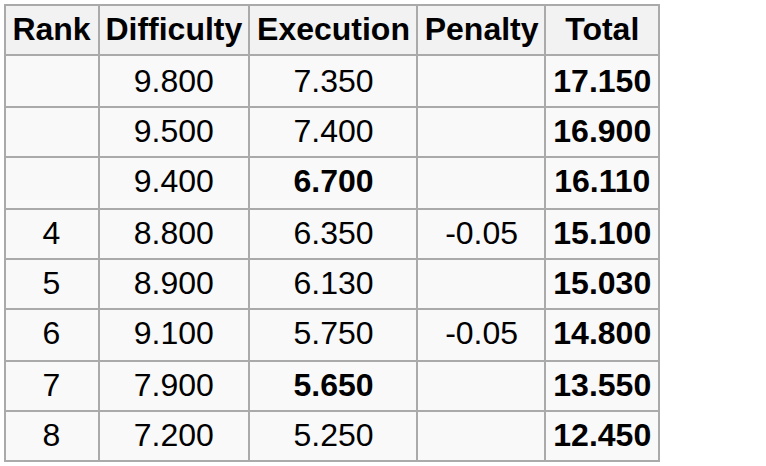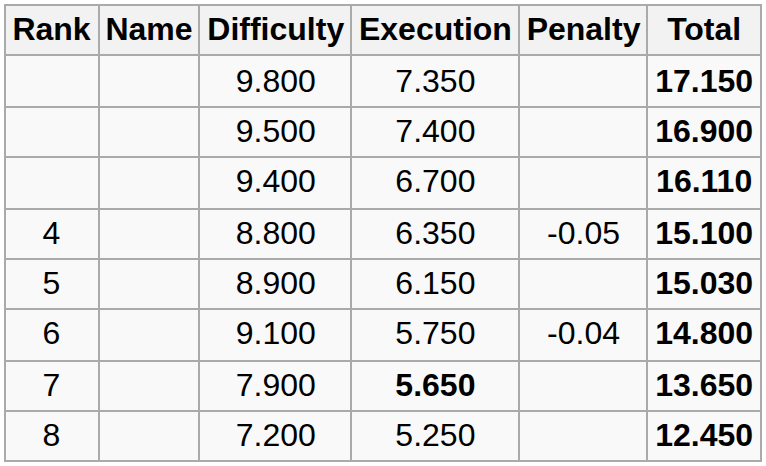+ column: Name
9.400 | Execution: bold -> normal
8.900 | Execution: 6.130 -> 6.150
9.100 | Penalty: -0.05 -> -0.04
7.900 | Total: 13.550 -> 13.650
